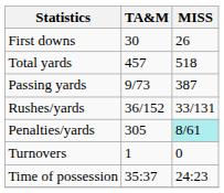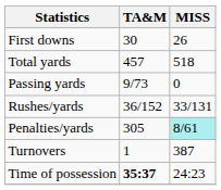Passing yards | MISS: 387 -> 0
Turnovers | MISS: 0 -> 387
Time of possession | TA&M: normal -> bold
